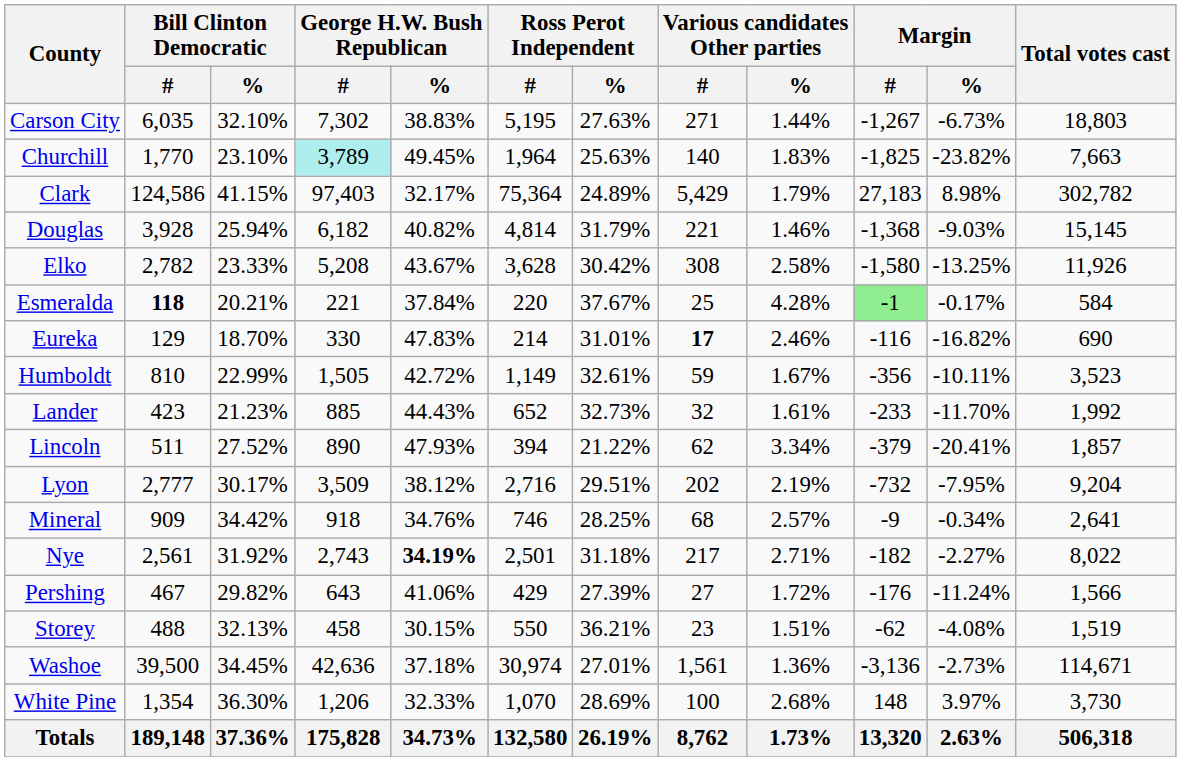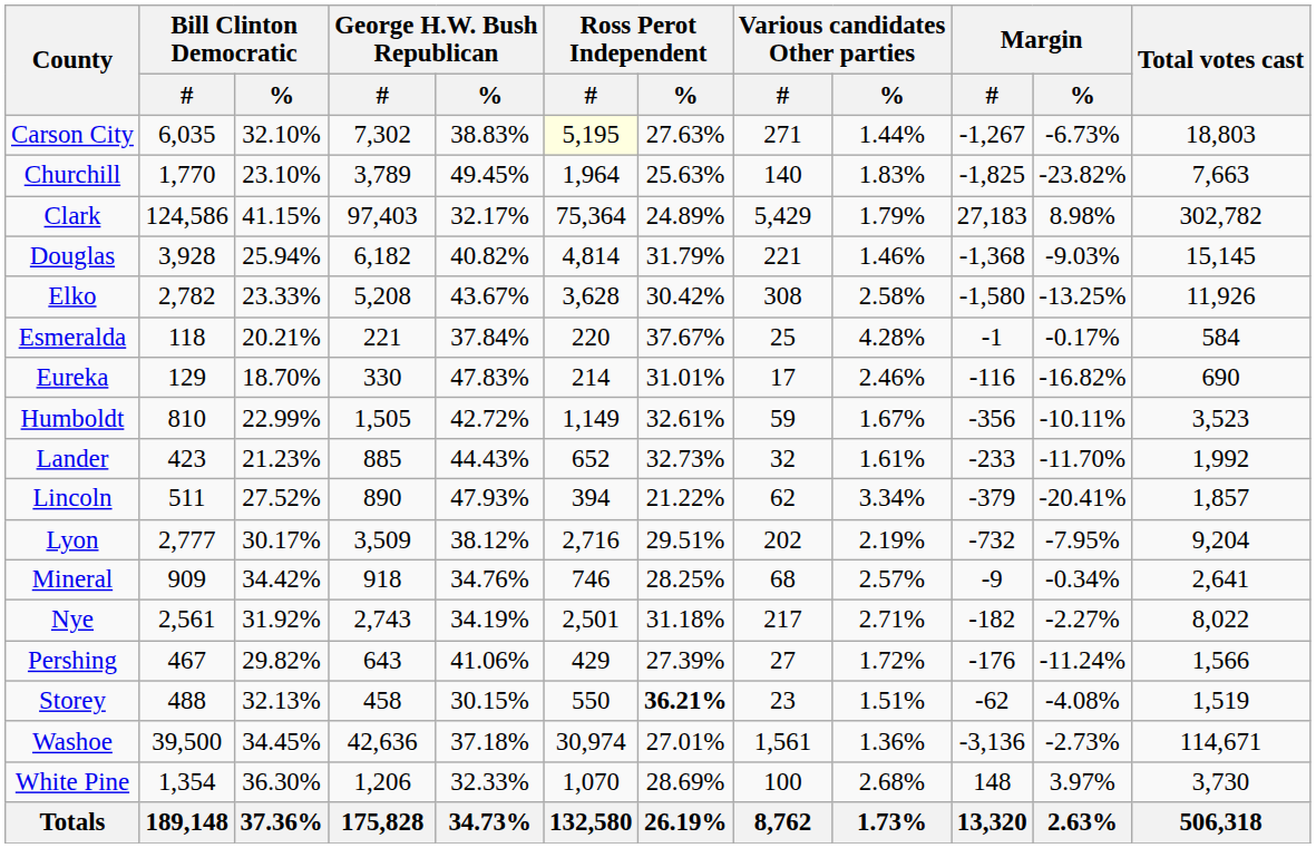Carson City | Ross Perot Independent / #: no background -> lightyellow background
Churchill | George H.W. Bush Republican / #: paleturquoise background -> no background
Esmeralda | Bill Clinton Democratic / #: bold -> normal
Esmeralda | Margin / #: lightgreen background -> no background
Eureka | Various candidates Other parties / #: bold -> normal
Nye | George H.W. Bush Republican / %: bold -> normal
Storey | Ross Perot Independent / %: normal -> bold
